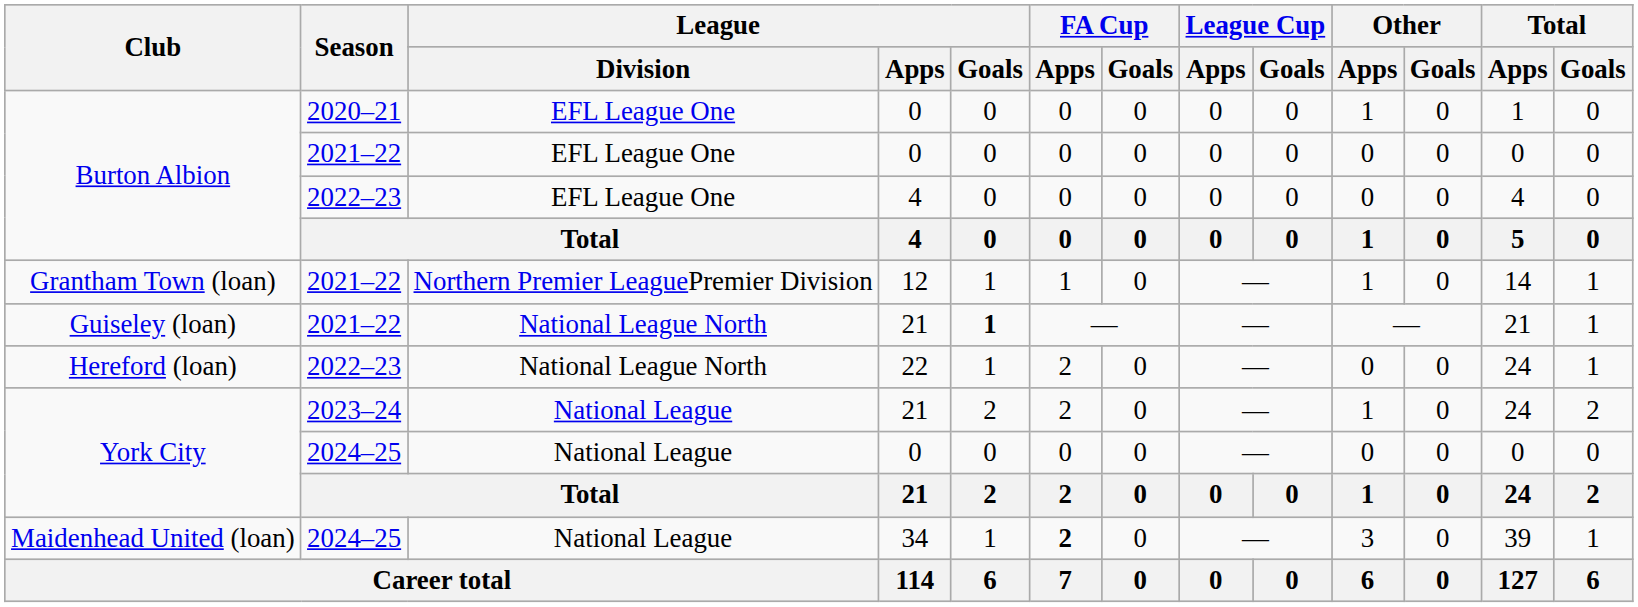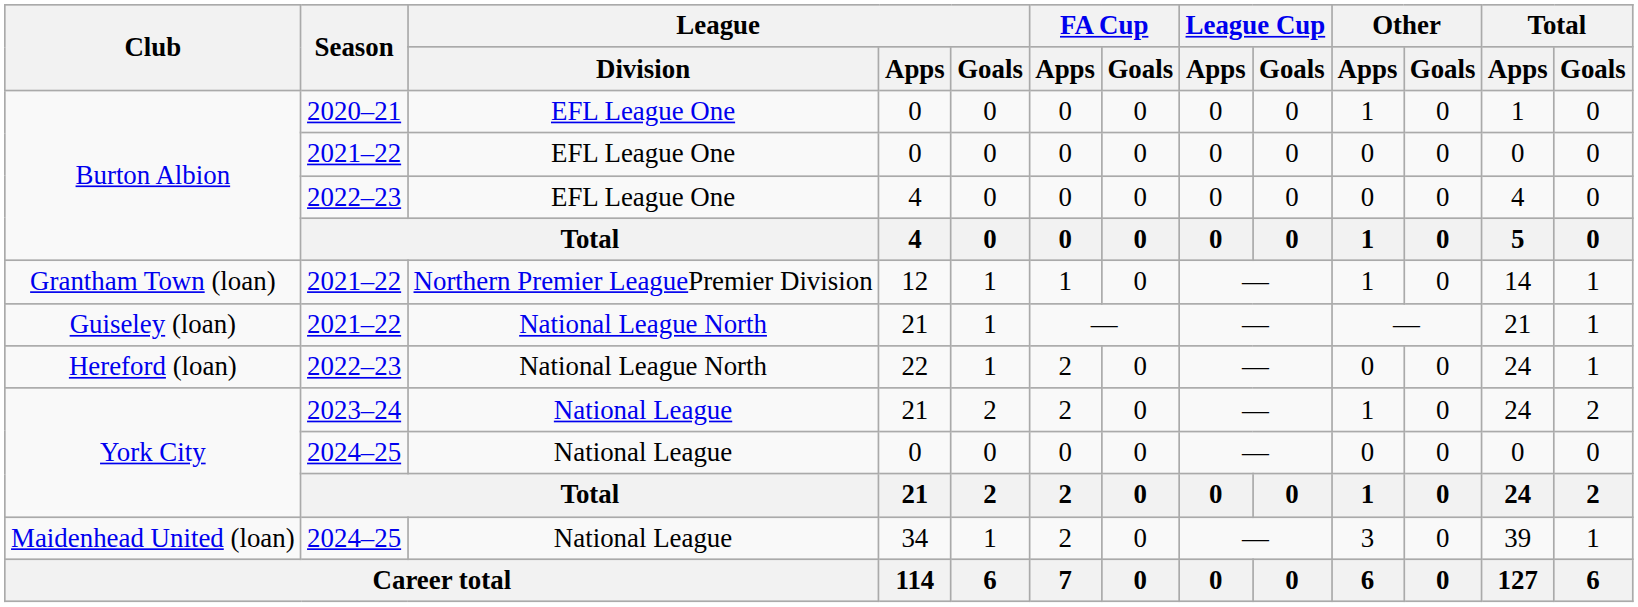Guiseley (loan) | League / Goals: bold -> normal
Maidenhead United (loan) | FA Cup / Apps: bold -> normal
